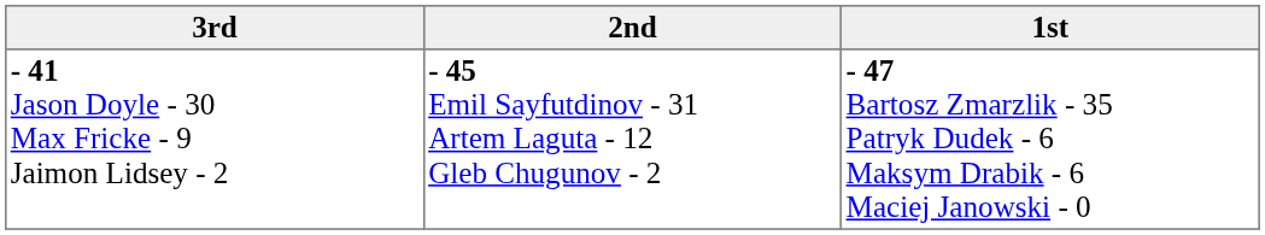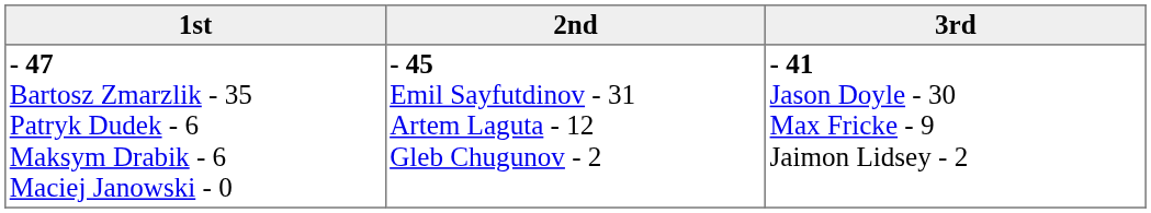columns swapped: 1st <-> 3rd
